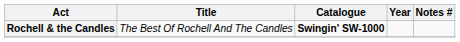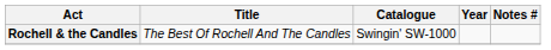Rochell & the Candles | Catalogue: bold -> normal
